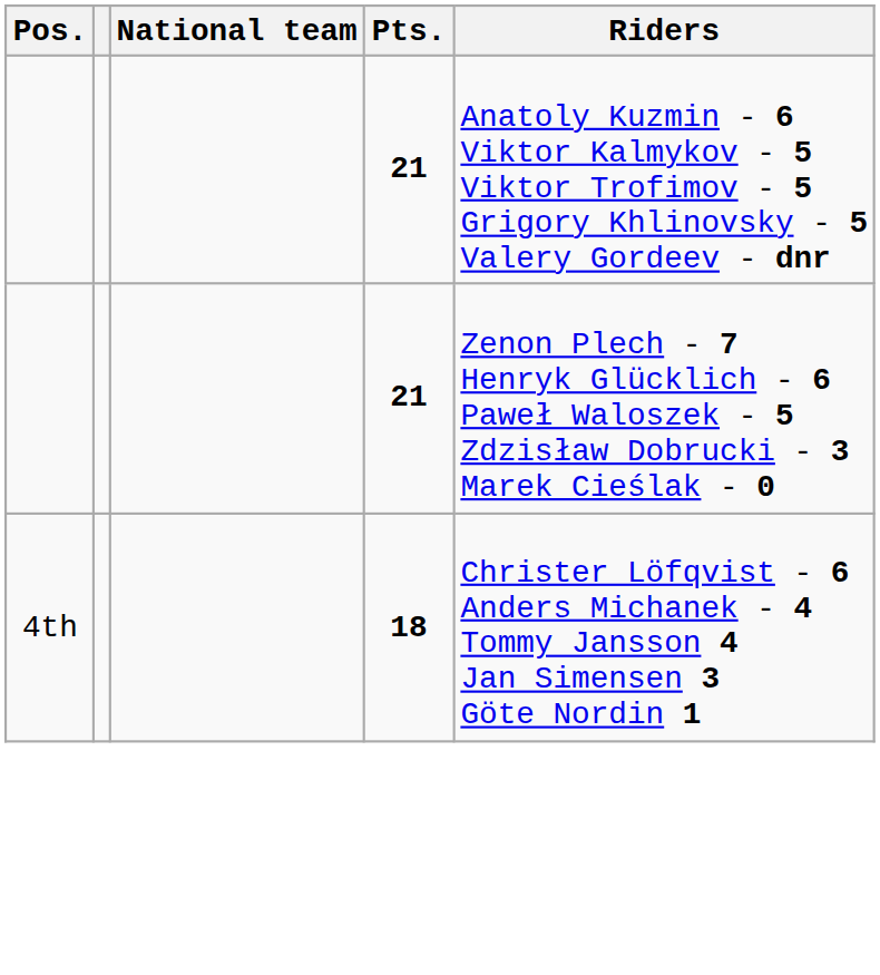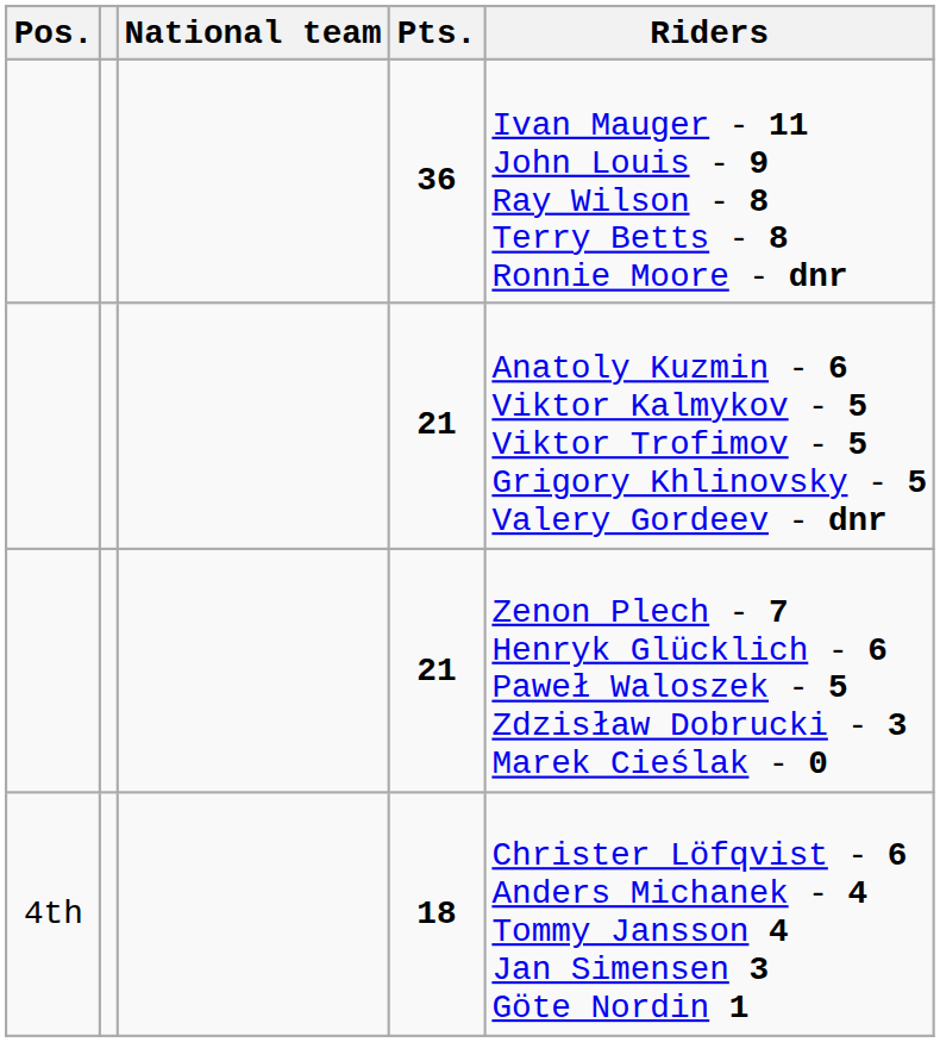+ row: 36 | Ivan Mauger - 11 John Louis - 9 Ray Wilson - 8 Terry Betts - 8 Ronnie Moore - dnr
